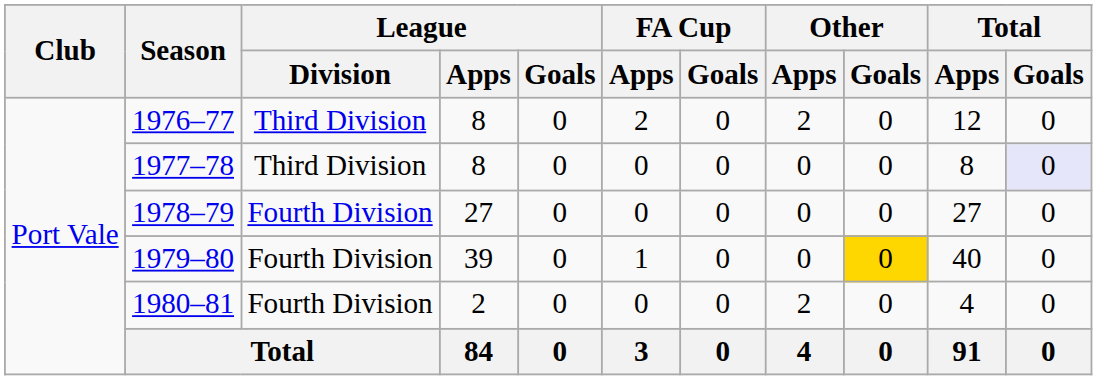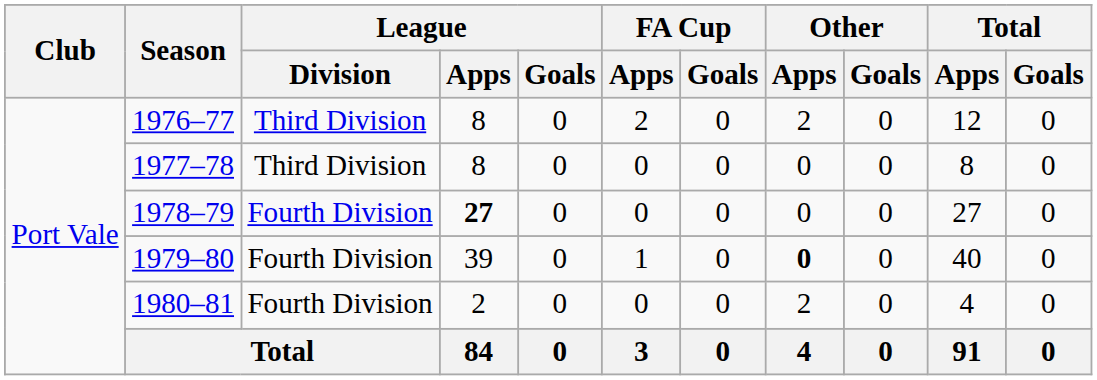1977–78 | Total / Goals: lavender background -> no background
1978–79 | League / Apps: normal -> bold
1979–80 | Other / Apps: normal -> bold
1979–80 | Other / Goals: gold background -> no background
